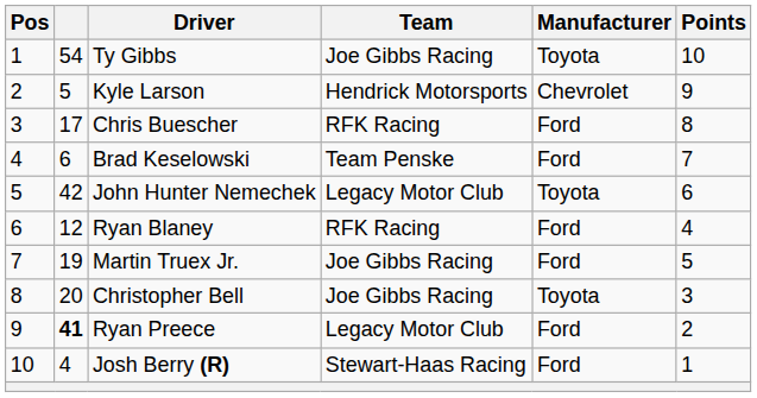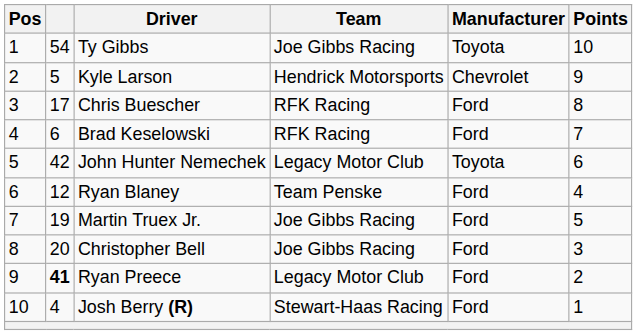Brad Keselowski | Team: Team Penske -> RFK Racing
Ryan Blaney | Team: RFK Racing -> Team Penske
Christopher Bell | Manufacturer: Toyota -> Ford
